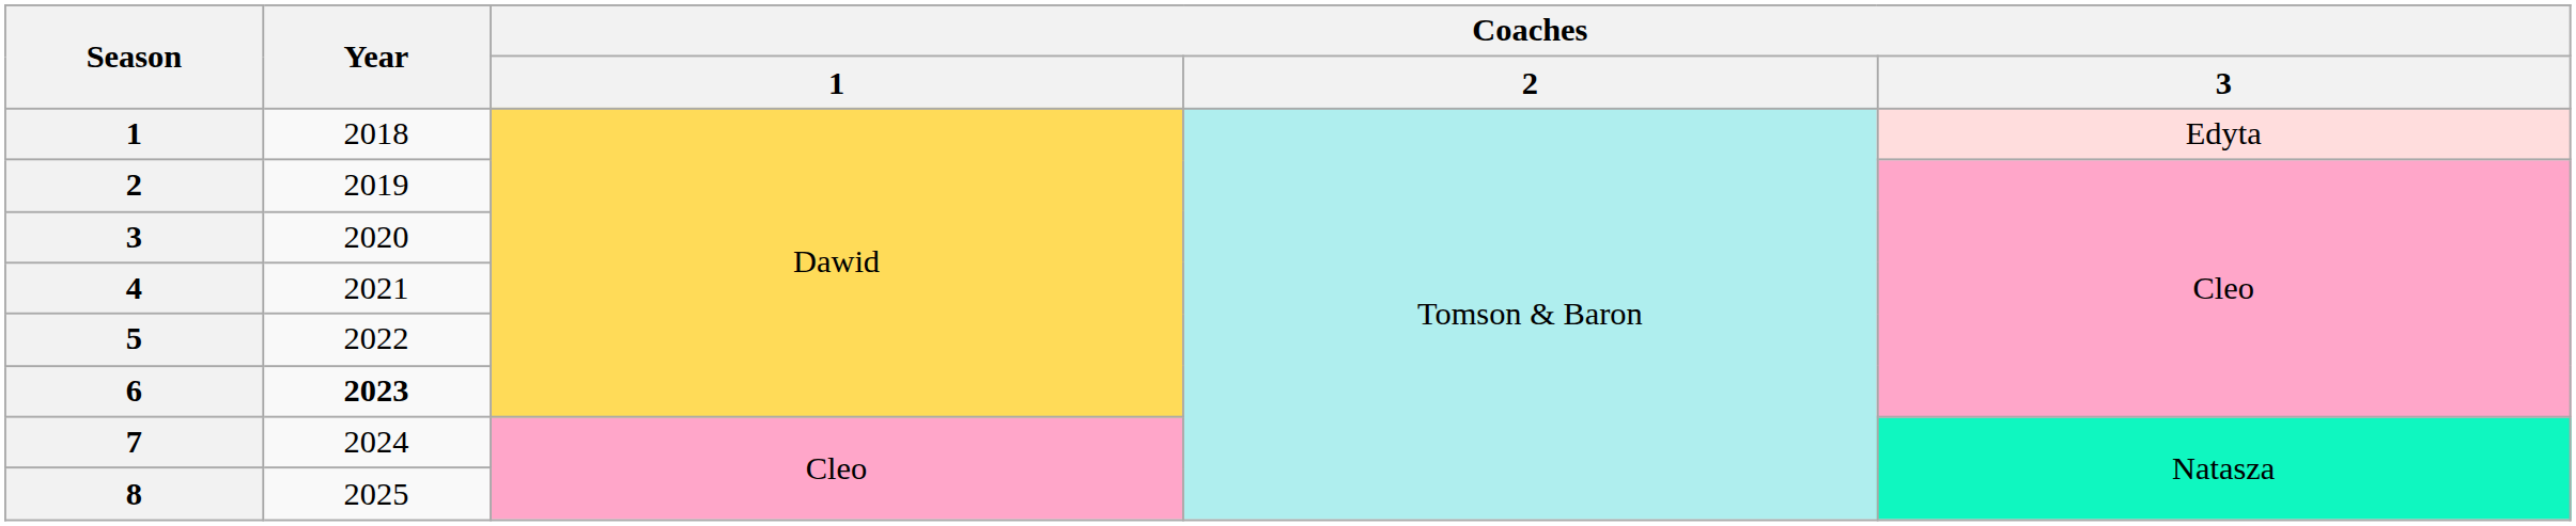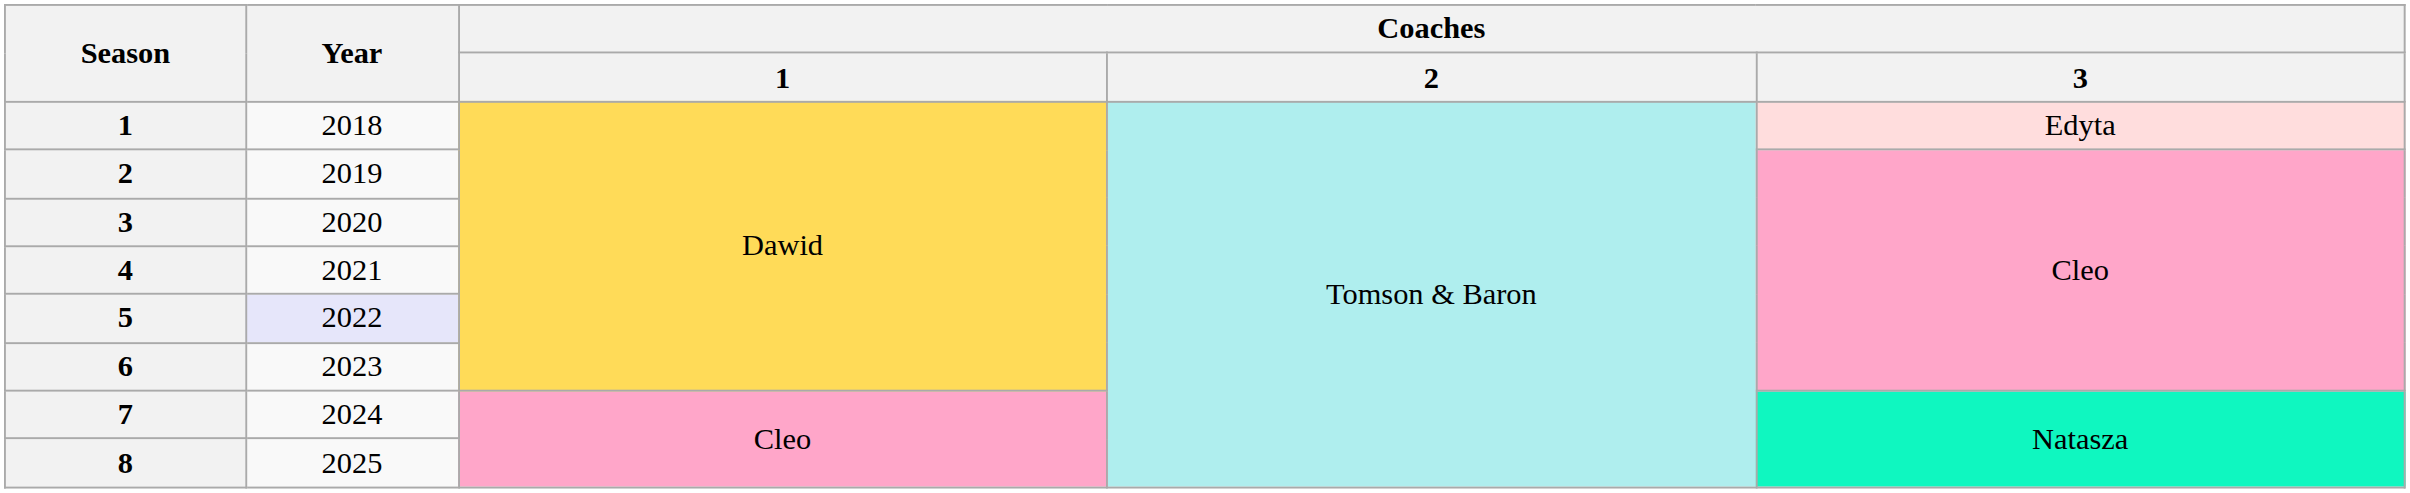5 | Year: no background -> lavender background
6 | Year: bold -> normal
